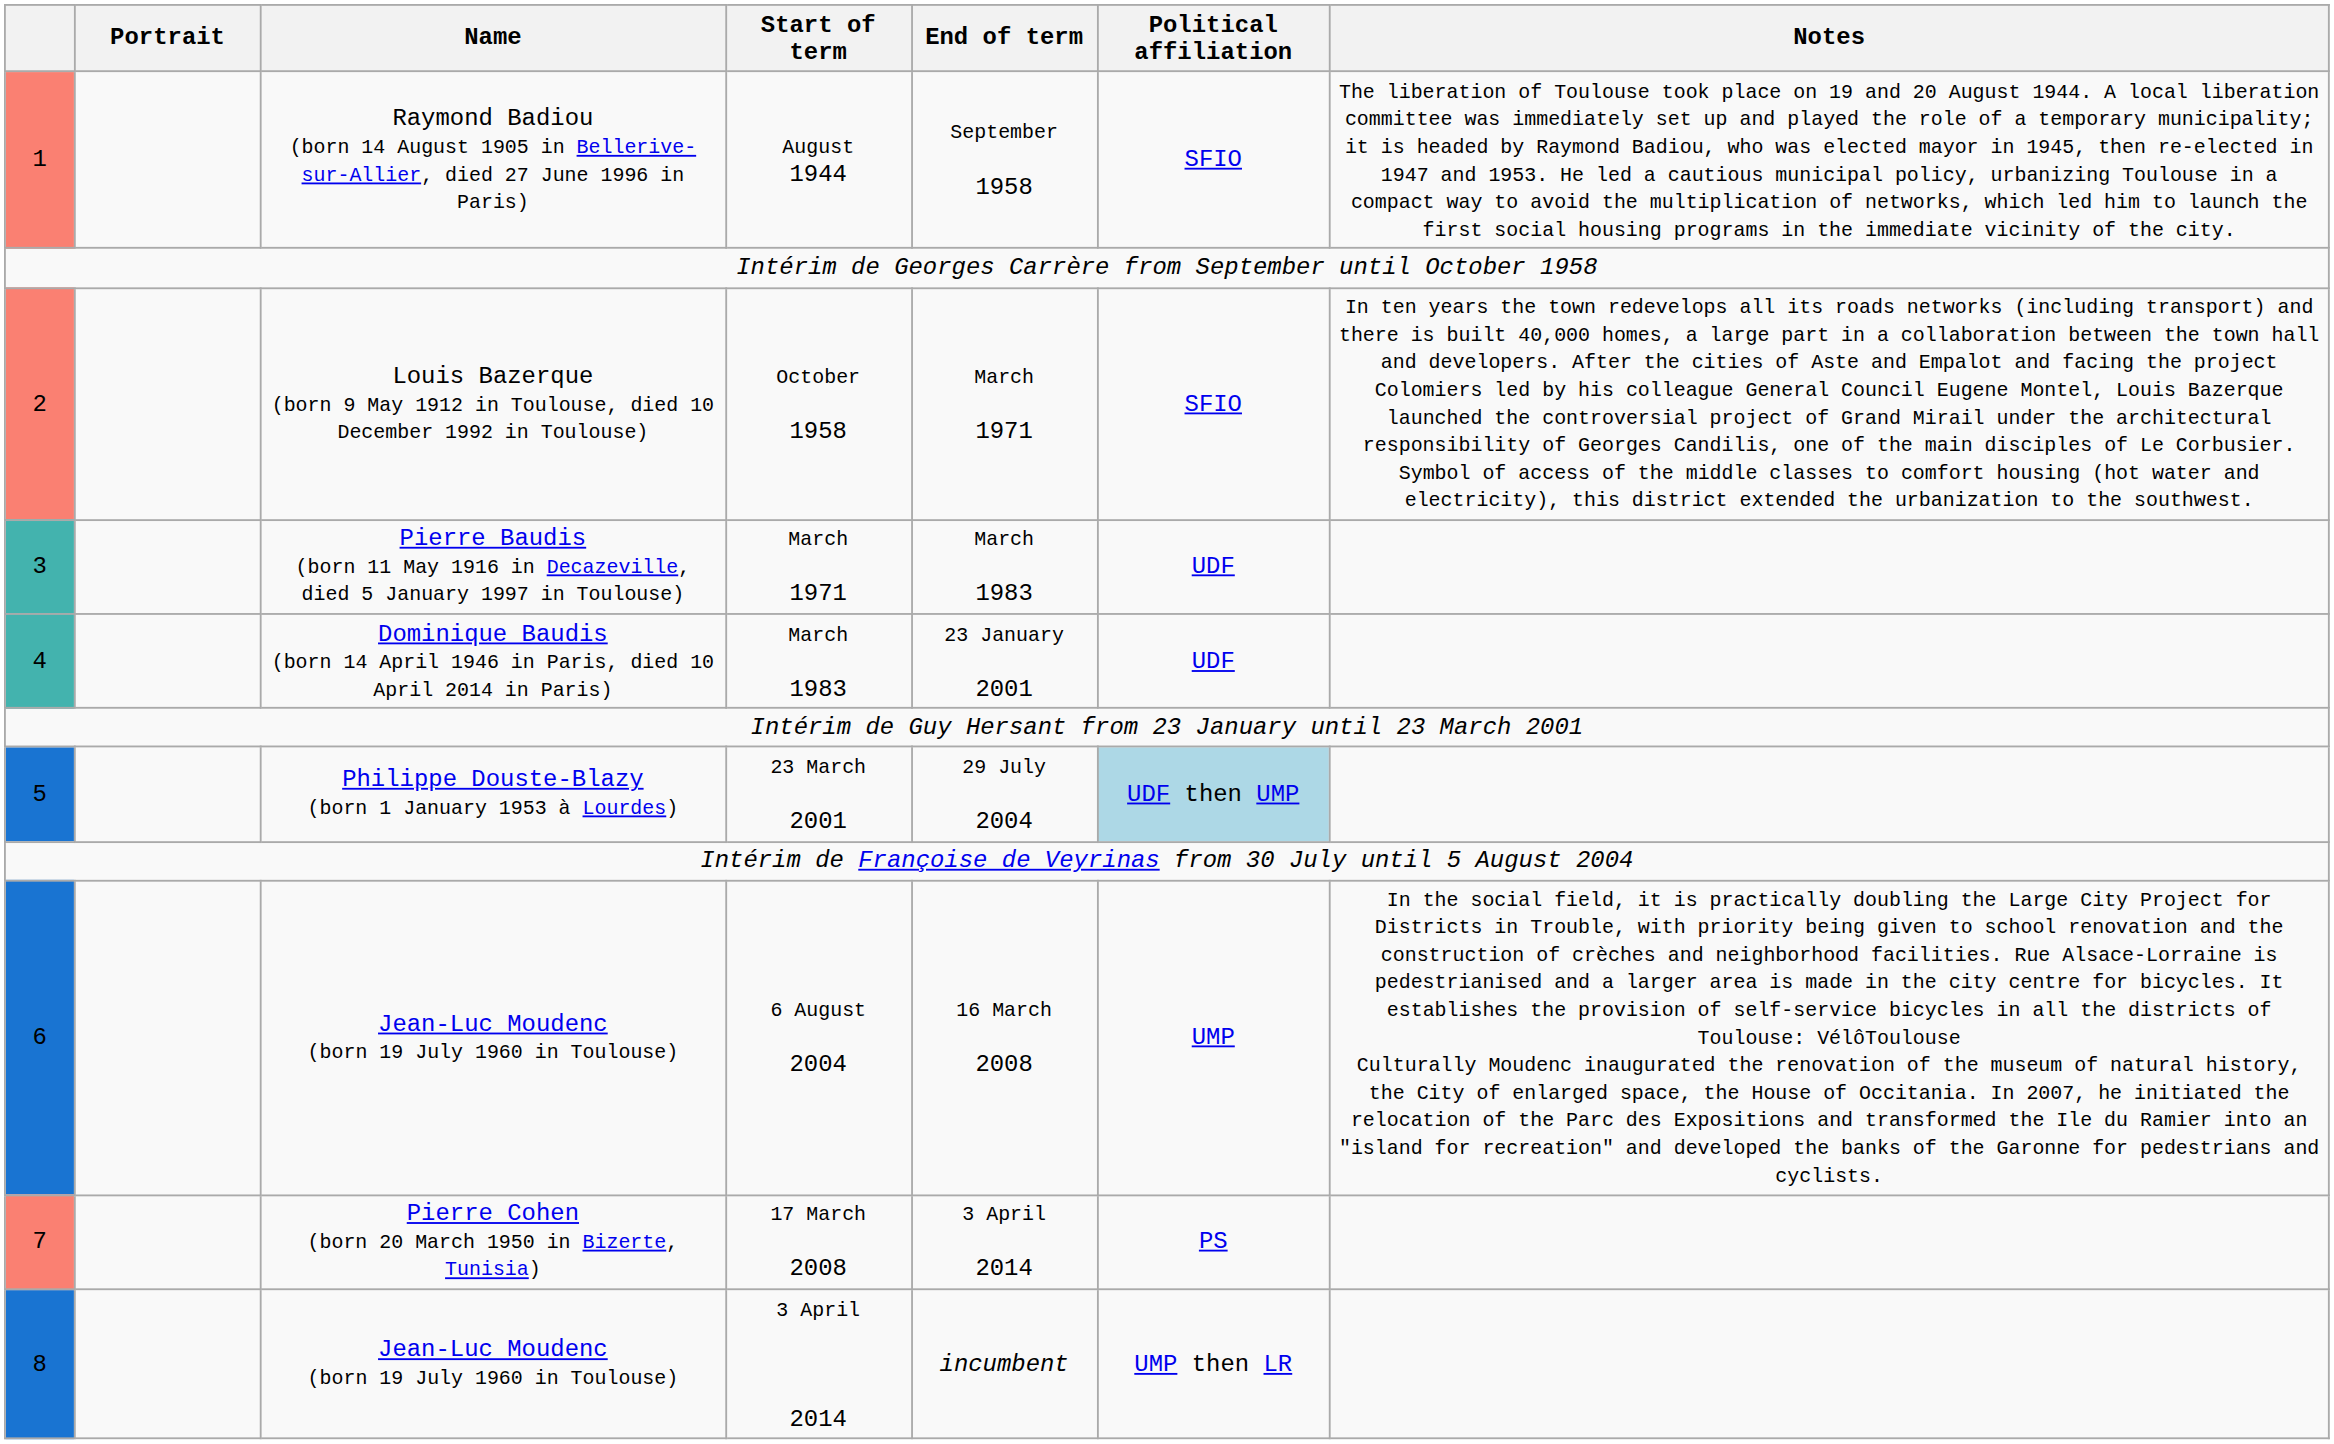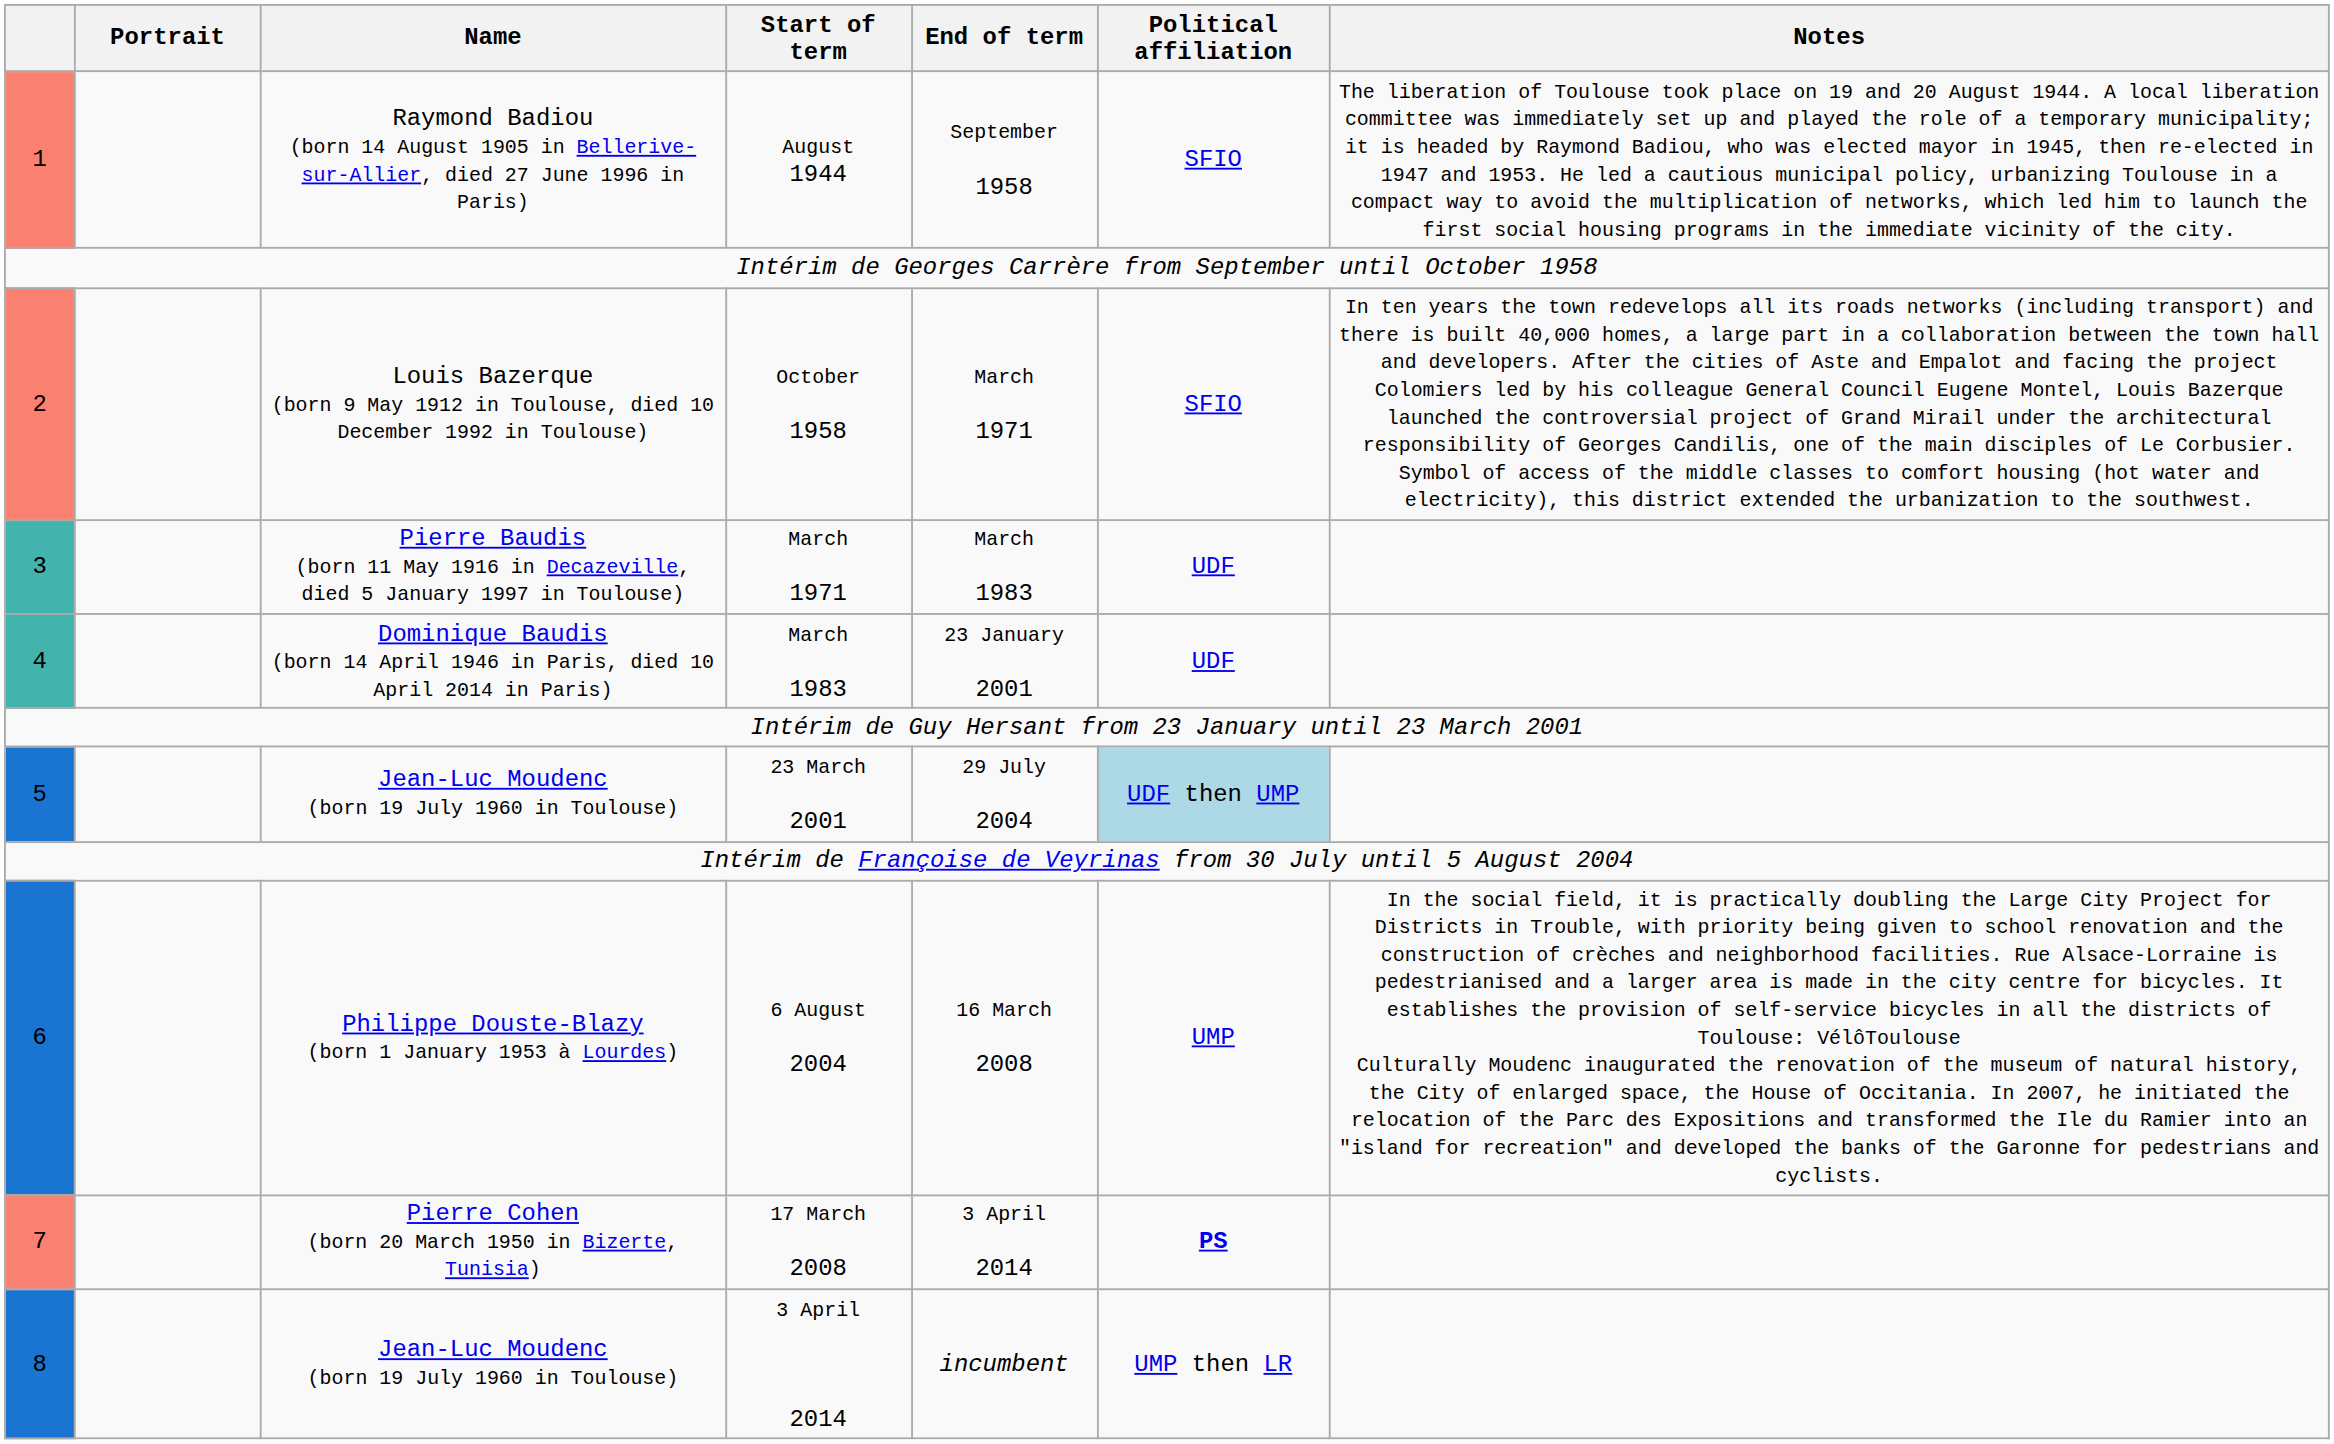23 March 2001 | Name: Philippe Douste-Blazy (born 1 January 1953 à Lourdes) -> Jean-Luc Moudenc (born 19 July 1960 in Toulouse)
6 August 2004 | Name: Jean-Luc Moudenc (born 19 July 1960 in Toulouse) -> Philippe Douste-Blazy (born 1 January 1953 à Lourdes)
17 March 2008 | Political affiliation: normal -> bold
